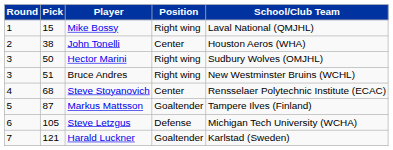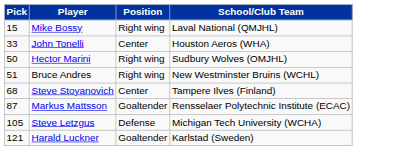- column: Round | 1 | 2 | 3 | 3 | 4 | 5 | 6 | 7
John Tonelli | Pick: 38 -> 33
Steve Stoyanovich | School/Club Team: Rensselaer Polytechnic Institute (ECAC) -> Tampere Ilves (Finland)
Markus Mattsson | School/Club Team: Tampere Ilves (Finland) -> Rensselaer Polytechnic Institute (ECAC)
